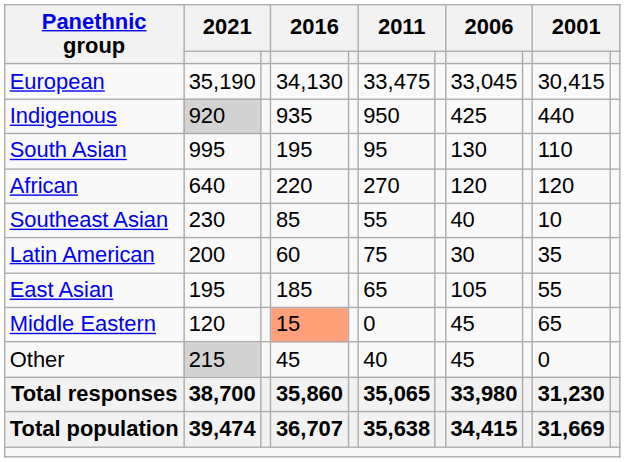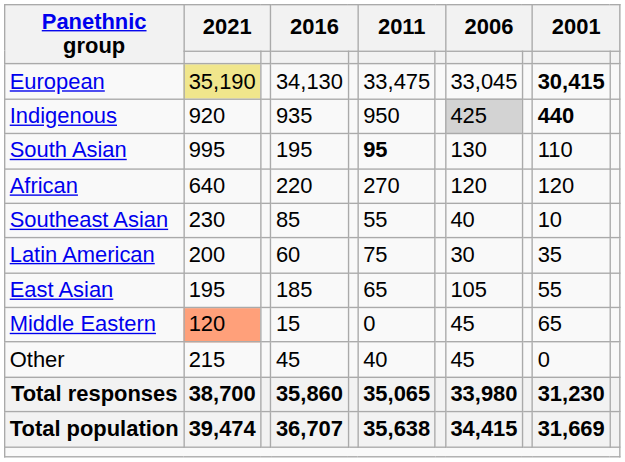European | column 2: no background -> khaki background
European | column 10: normal -> bold
Indigenous | column 2: lightgrey background -> no background
Indigenous | column 8: no background -> lightgrey background
Indigenous | column 10: normal -> bold
South Asian | column 6: normal -> bold
Middle Eastern | column 2: no background -> lightsalmon background
Middle Eastern | column 4: lightsalmon background -> no background
Other | column 2: lightgrey background -> no background
